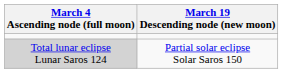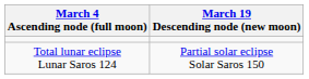row 3 | March 4 Ascending node (full moon): lightgrey background -> no background
